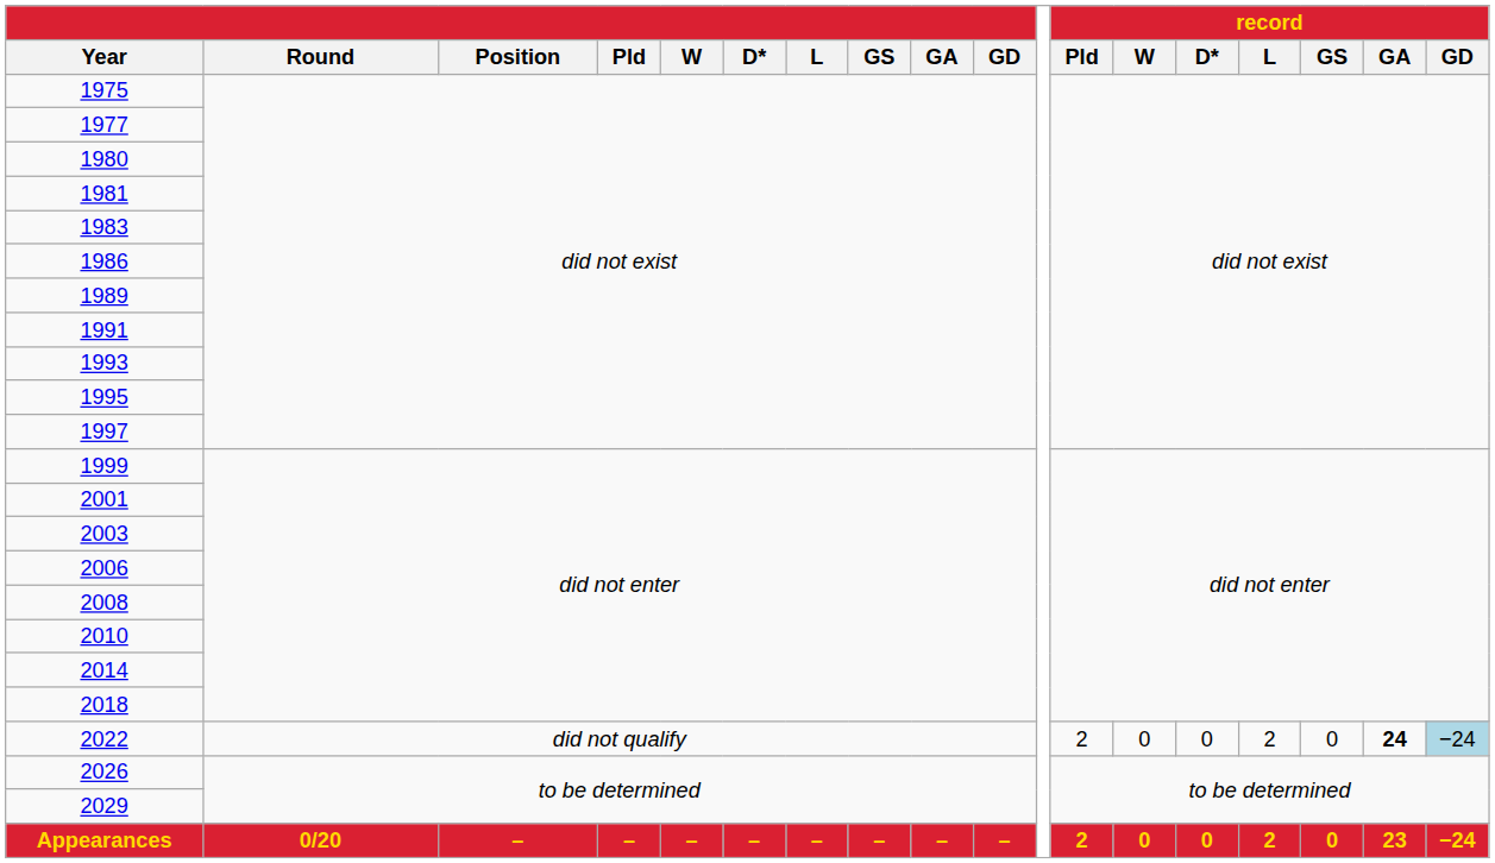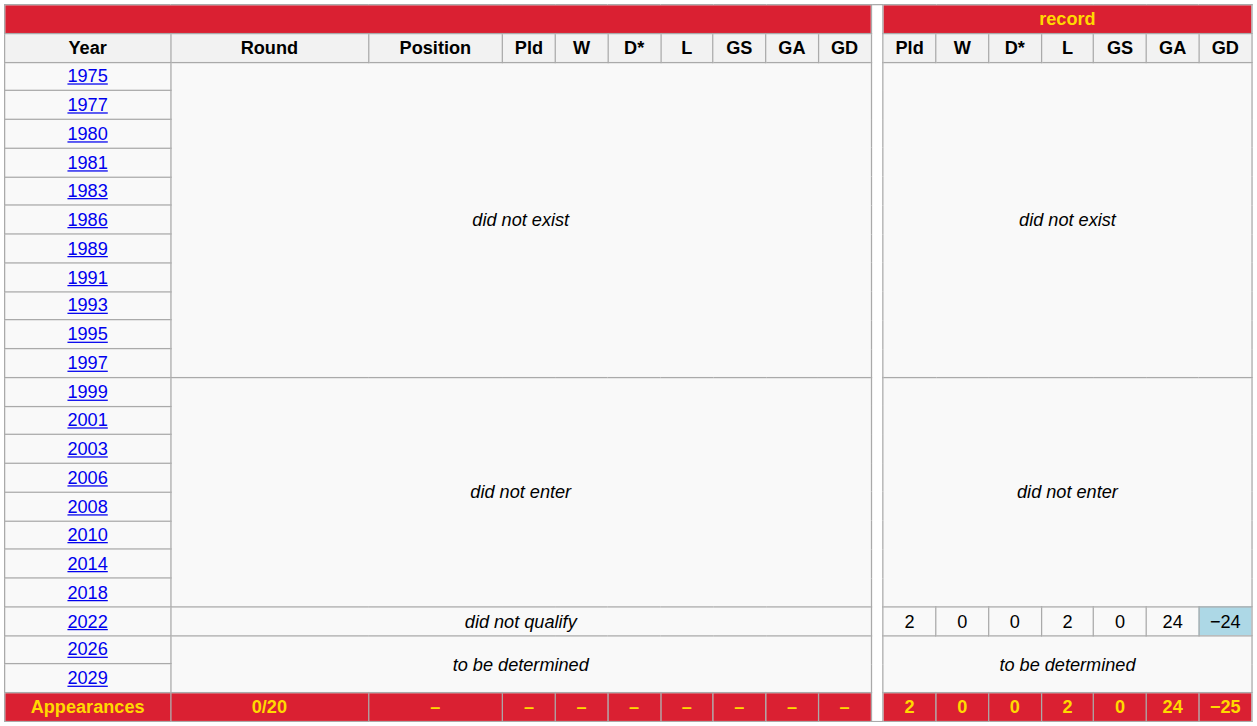2022 | record / GA: bold -> normal
Appearances | record / GA: 23 -> 24
Appearances | record / GD: −24 -> −25
